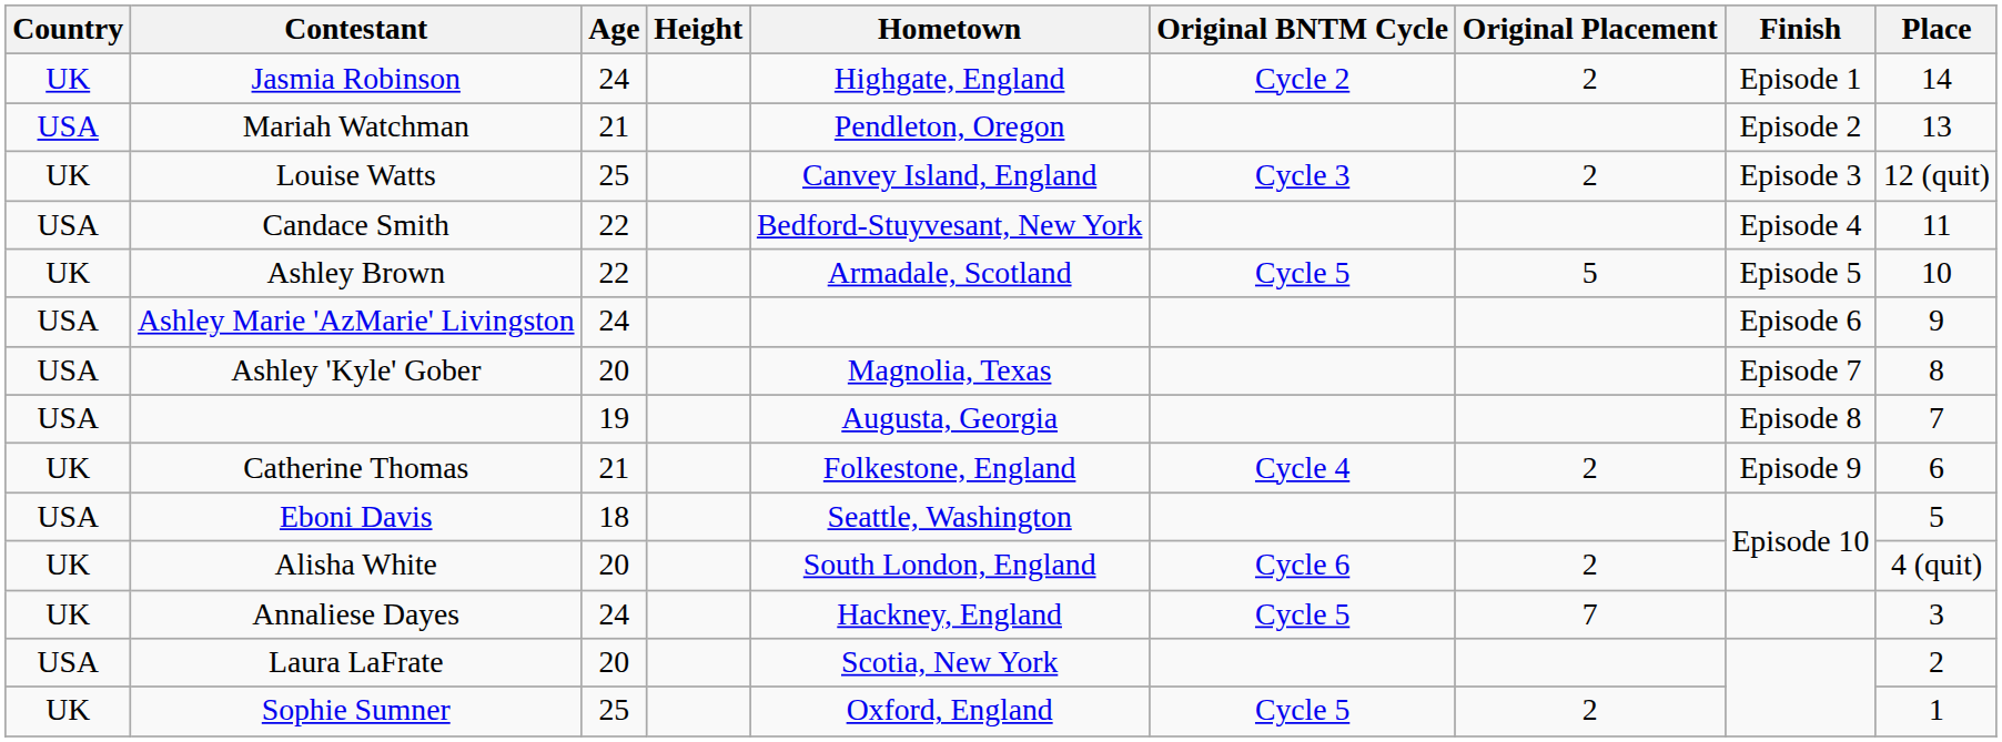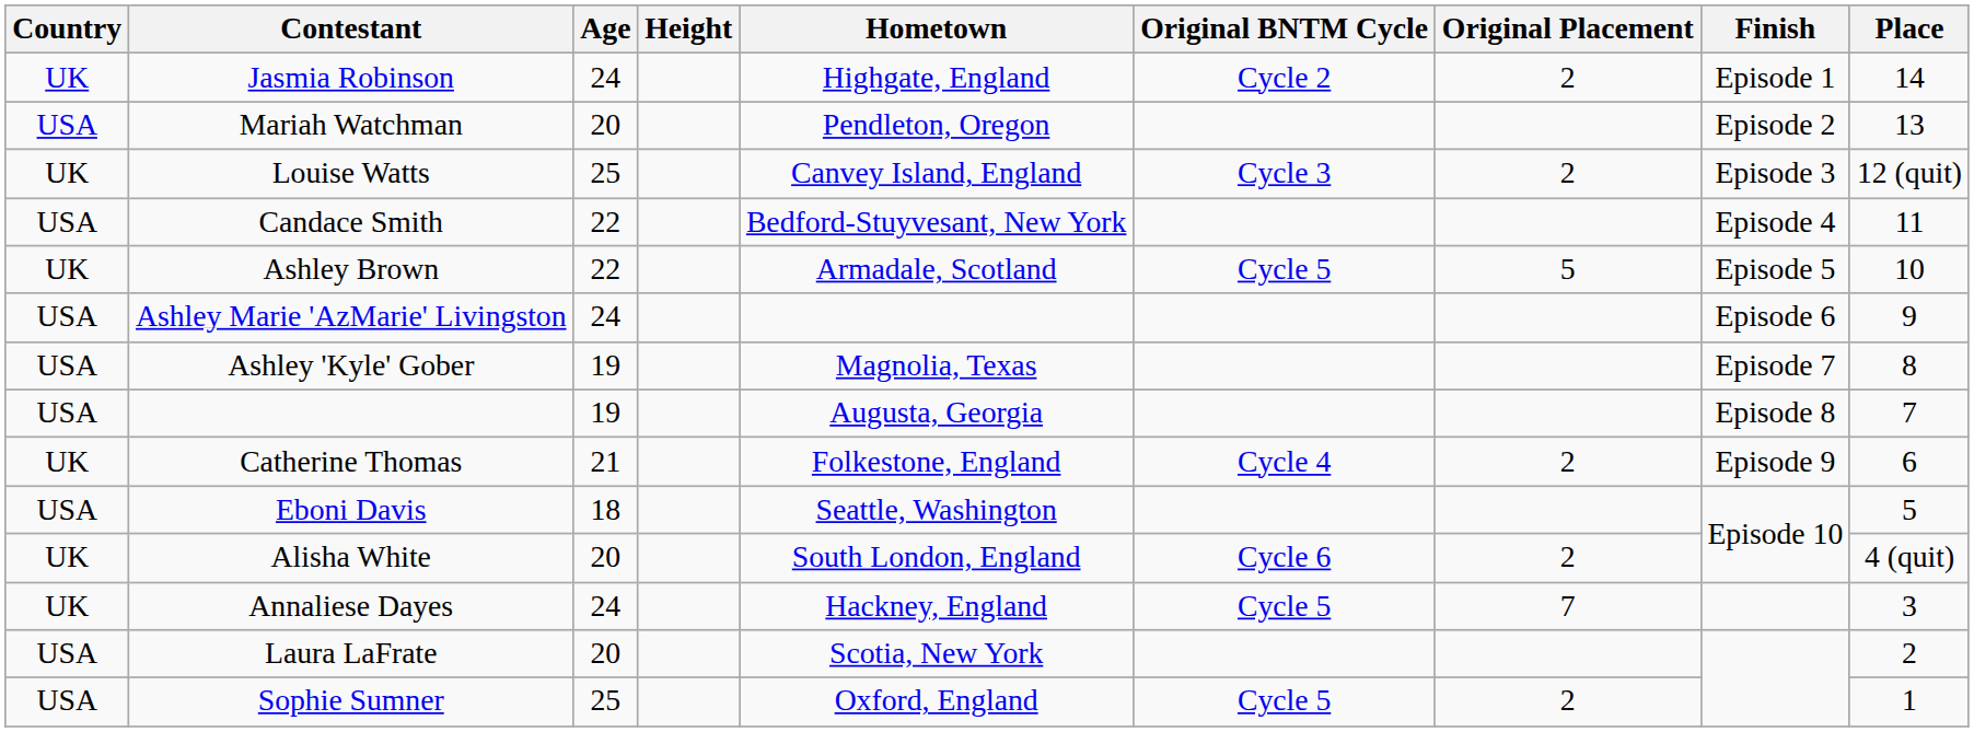Mariah Watchman | Age: 21 -> 20
Ashley 'Kyle' Gober | Age: 20 -> 19
Sophie Sumner | Country: UK -> USA
